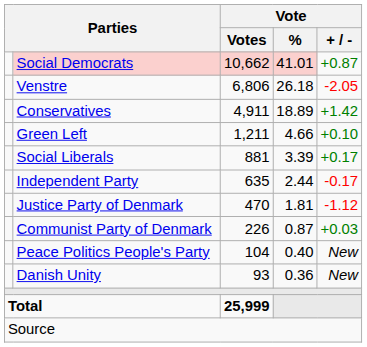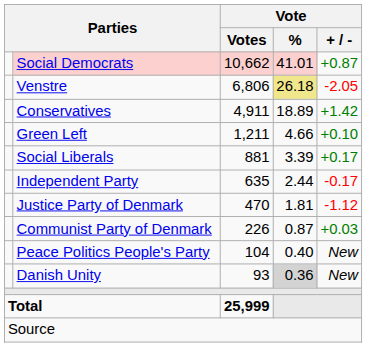Venstre | Vote / %: no background -> khaki background
Danish Unity | Vote / %: no background -> lightgrey background
